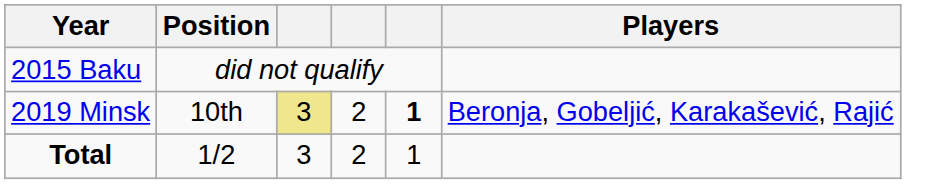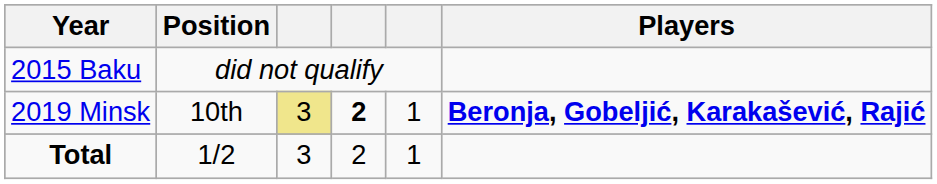2019 Minsk | column 4: normal -> bold
2019 Minsk | column 5: bold -> normal
2019 Minsk | Players: normal -> bold
